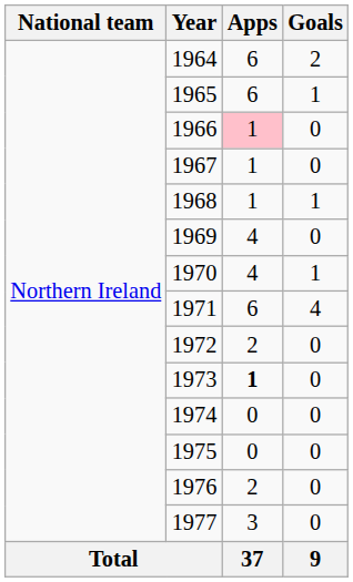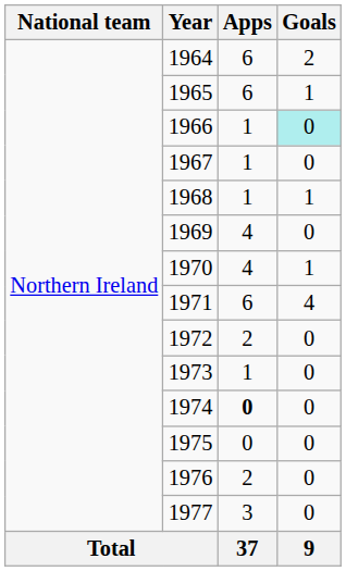1966 | Apps: pink background -> no background
1966 | Goals: no background -> paleturquoise background
1973 | Apps: bold -> normal
1974 | Apps: normal -> bold
